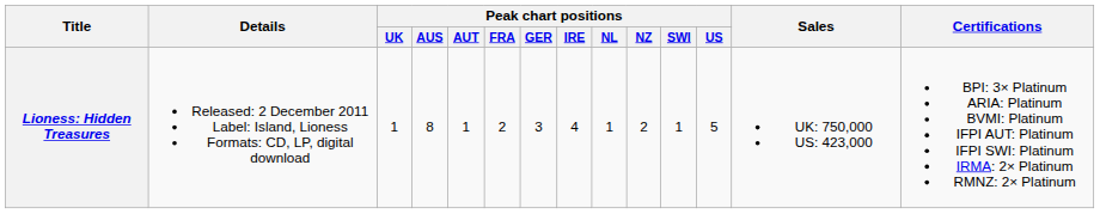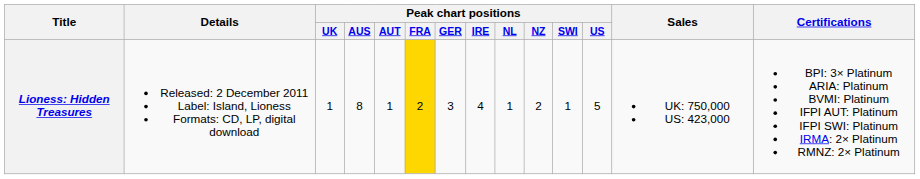Lioness: Hidden Treasures | Peak chart positions / FRA: no background -> gold background
